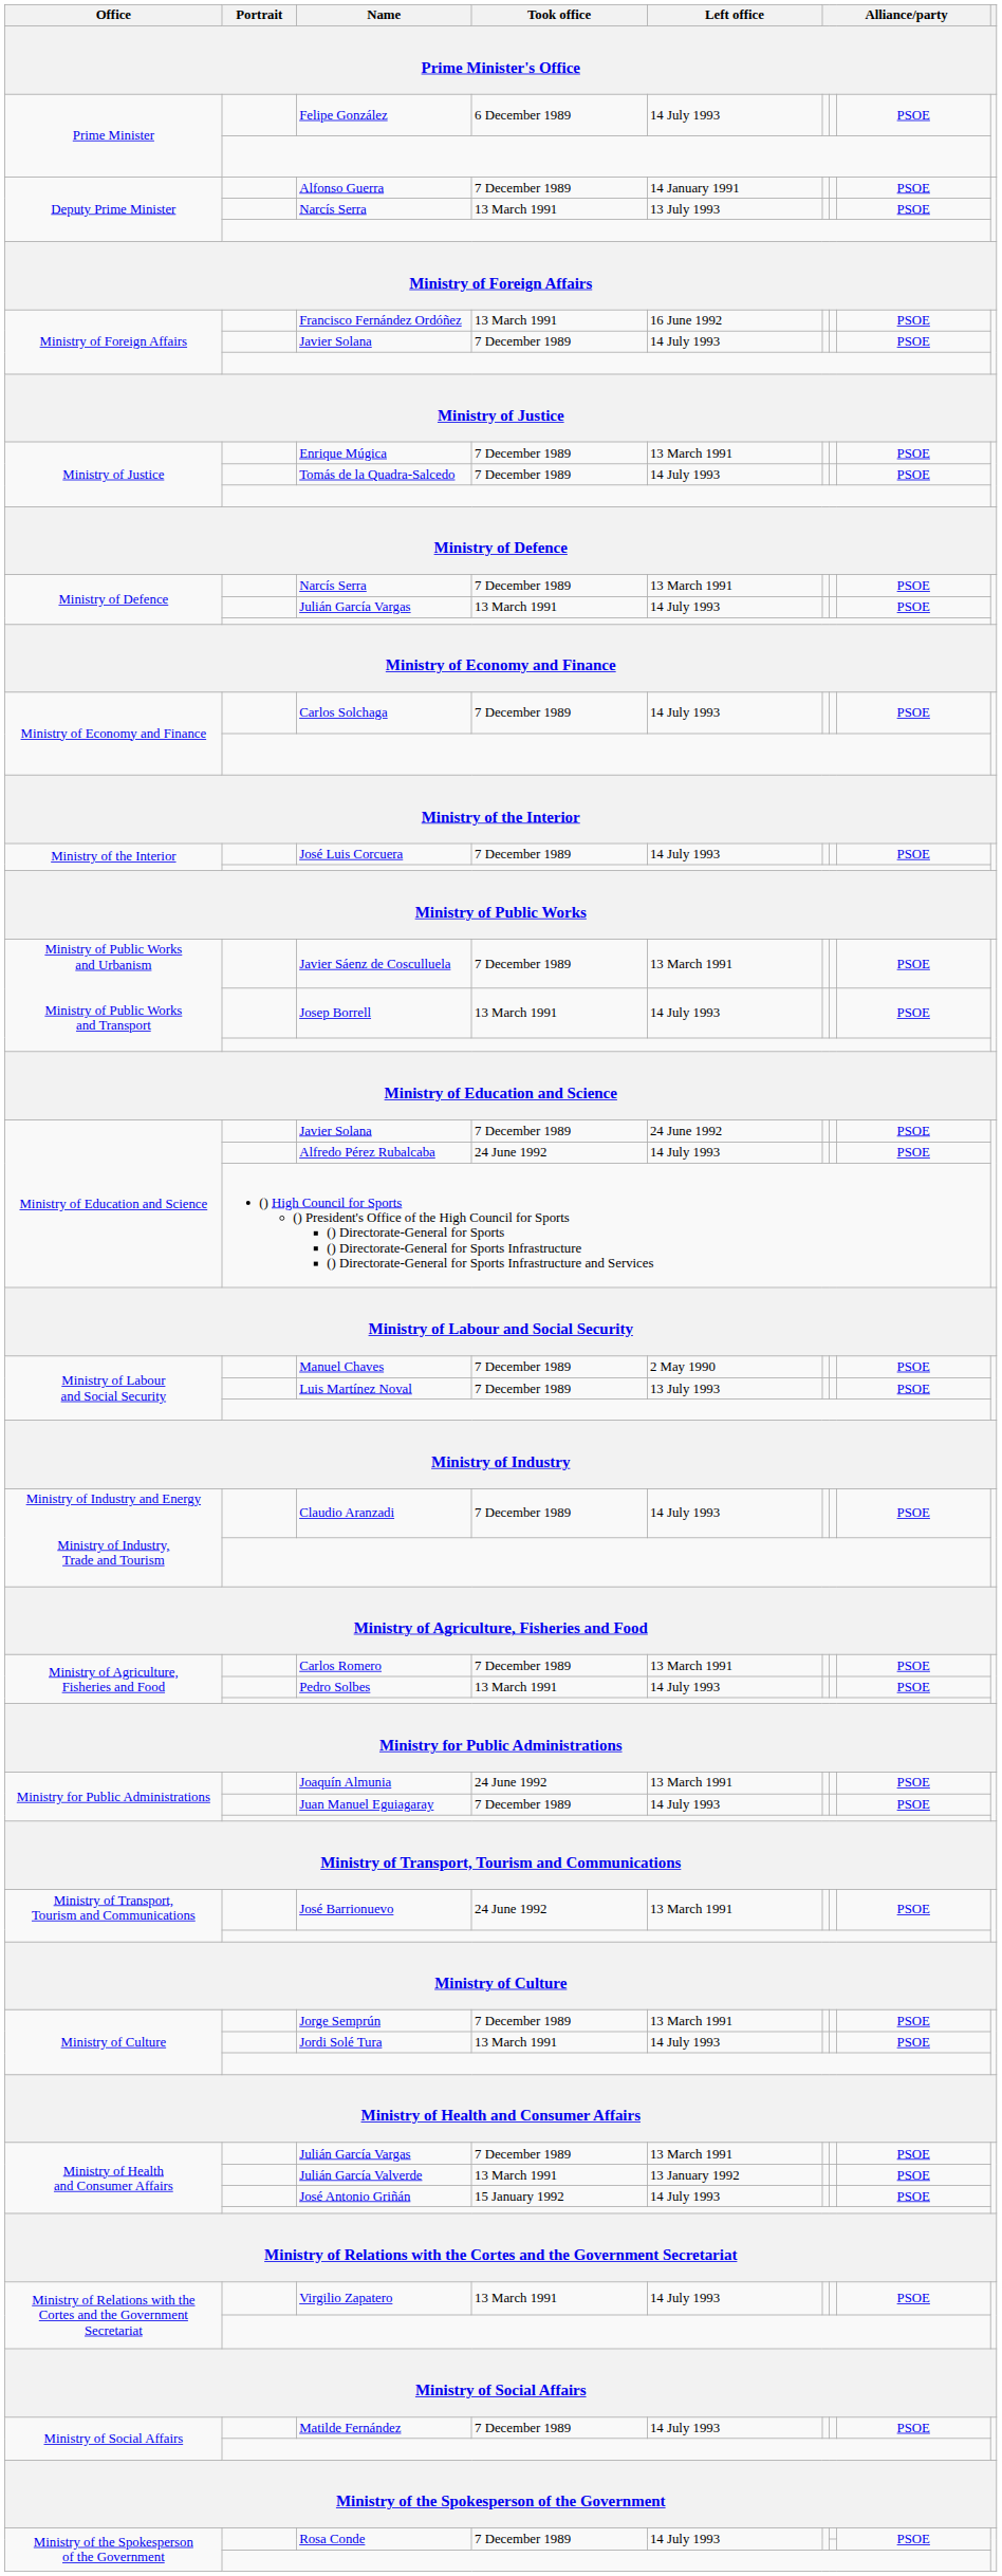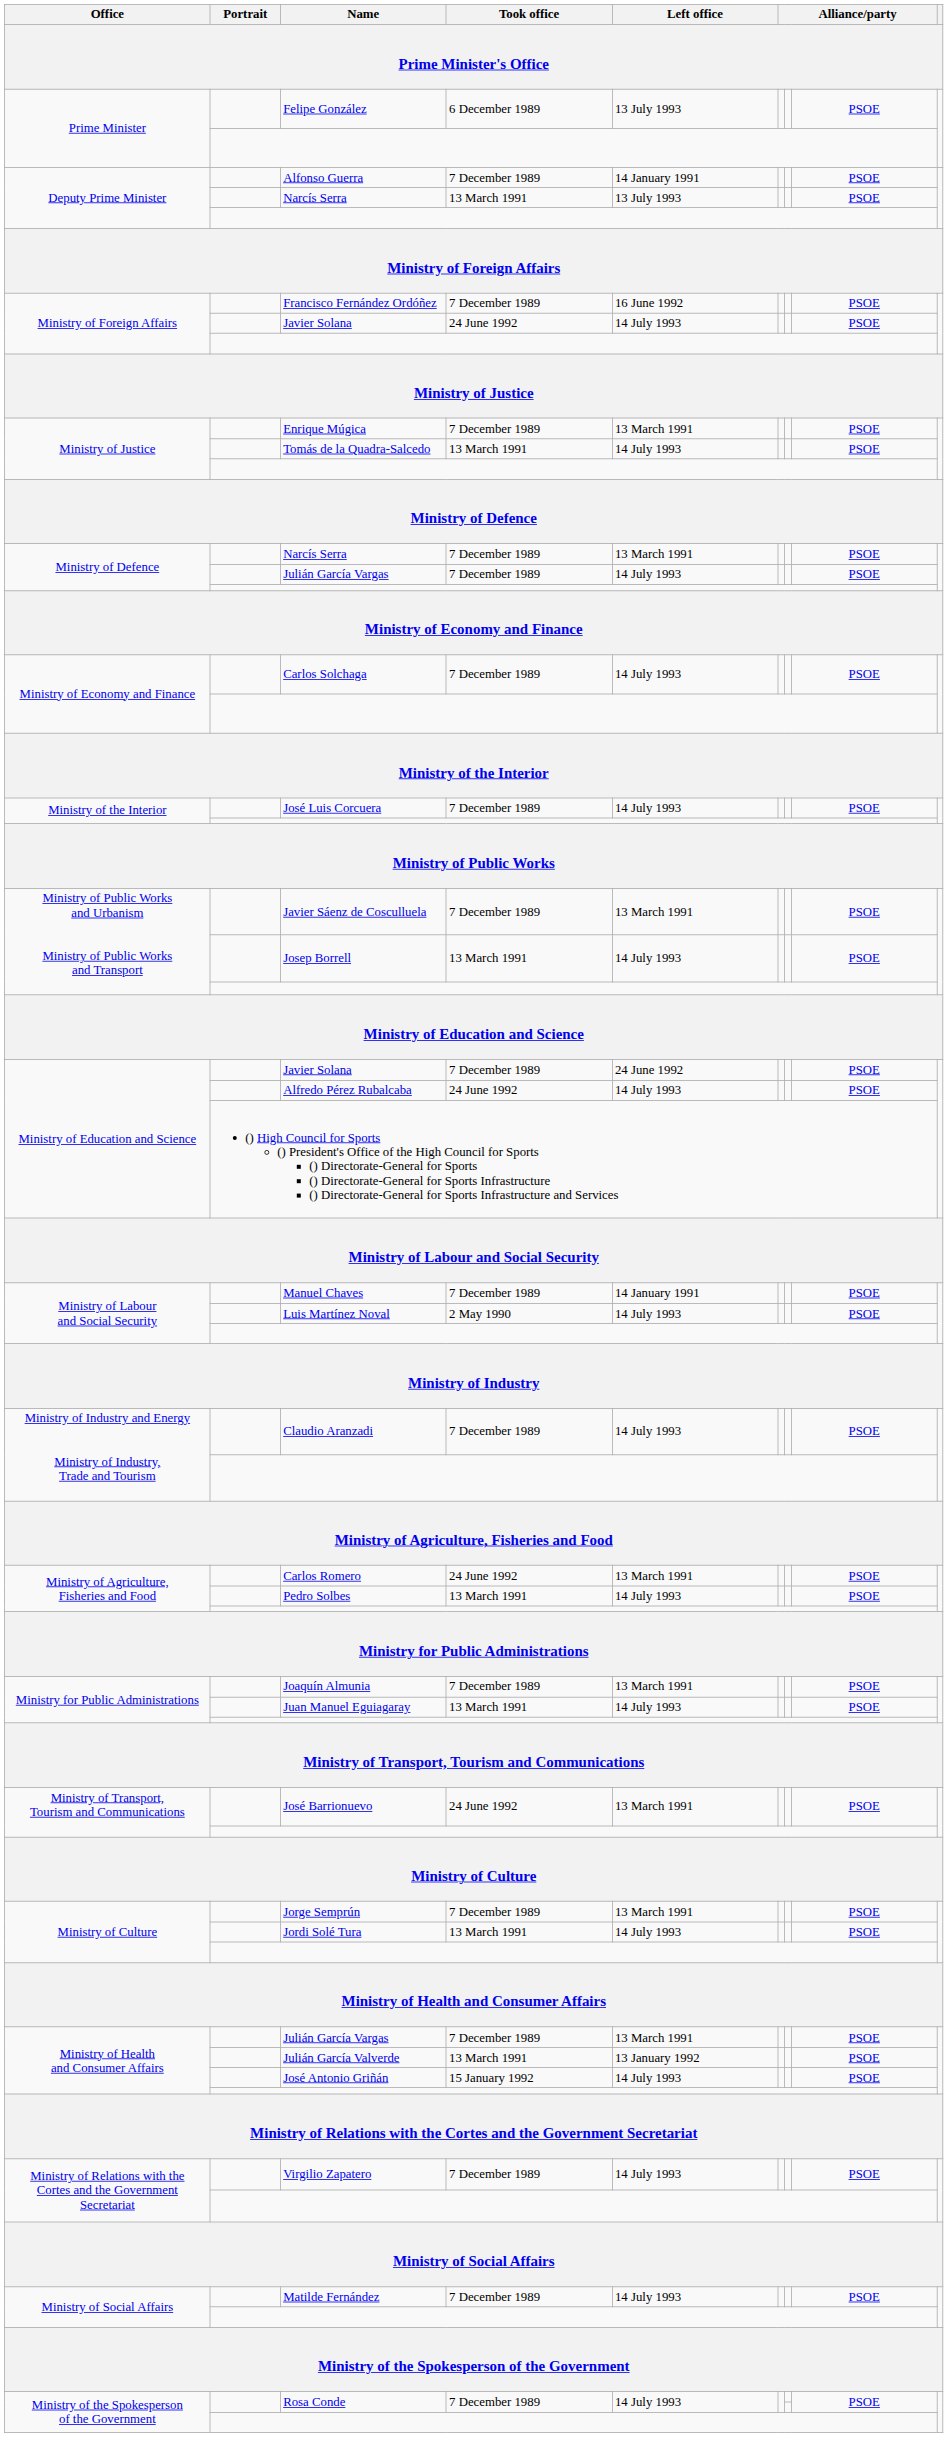Felipe González | Left office: 14 July 1993 -> 13 July 1993
Francisco Fernández Ordóñez | Took office: 13 March 1991 -> 7 December 1989
Ministry of Foreign Affairs / Javier Solana | Took office: 7 December 1989 -> 24 June 1992
Tomás de la Quadra-Salcedo | Took office: 7 December 1989 -> 13 March 1991
Ministry of Defence / Julián García Vargas | Took office: 13 March 1991 -> 7 December 1989
Manuel Chaves | Left office: 2 May 1990 -> 14 January 1991
Luis Martínez Noval | Took office: 7 December 1989 -> 2 May 1990
Luis Martínez Noval | Left office: 13 July 1993 -> 14 July 1993
Carlos Romero | Took office: 7 December 1989 -> 24 June 1992
Joaquín Almunia | Took office: 24 June 1992 -> 7 December 1989
Juan Manuel Eguiagaray | Took office: 7 December 1989 -> 13 March 1991
Virgilio Zapatero | Took office: 13 March 1991 -> 7 December 1989
